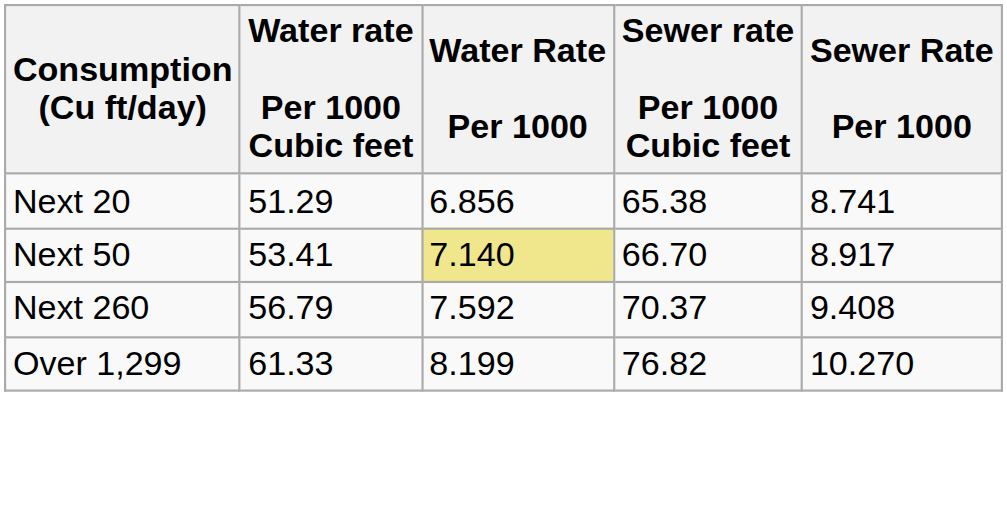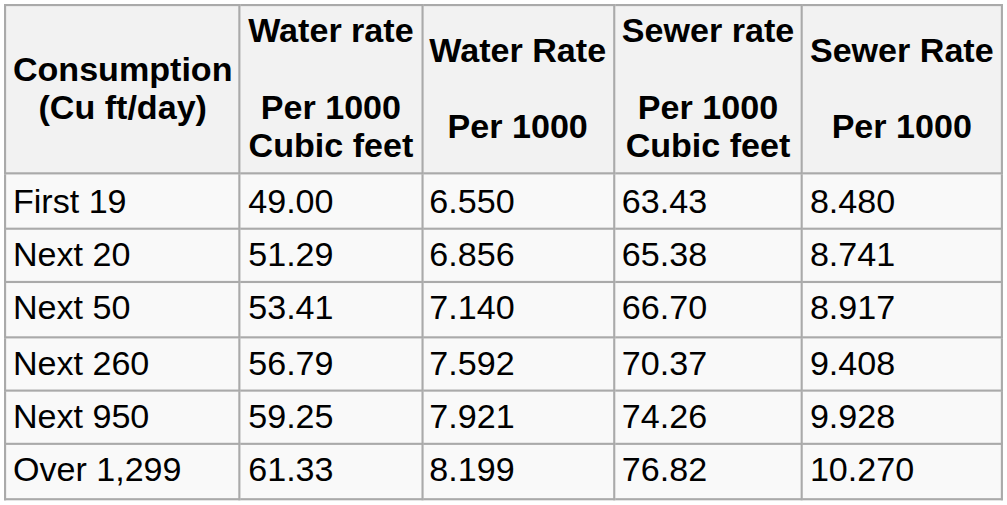+ row: First 19 | 49.00 | 6.550 | 63.43 | 8.480
Next 50 | Water Rate Per 1000: khaki background -> no background
+ row: Next 950 | 59.25 | 7.921 | 74.26 | 9.928
